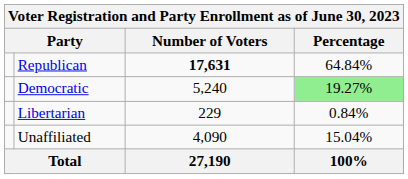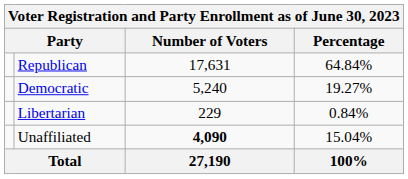Republican | Number of Voters: bold -> normal
Democratic | Percentage: lightgreen background -> no background
Unaffiliated | Number of Voters: normal -> bold
